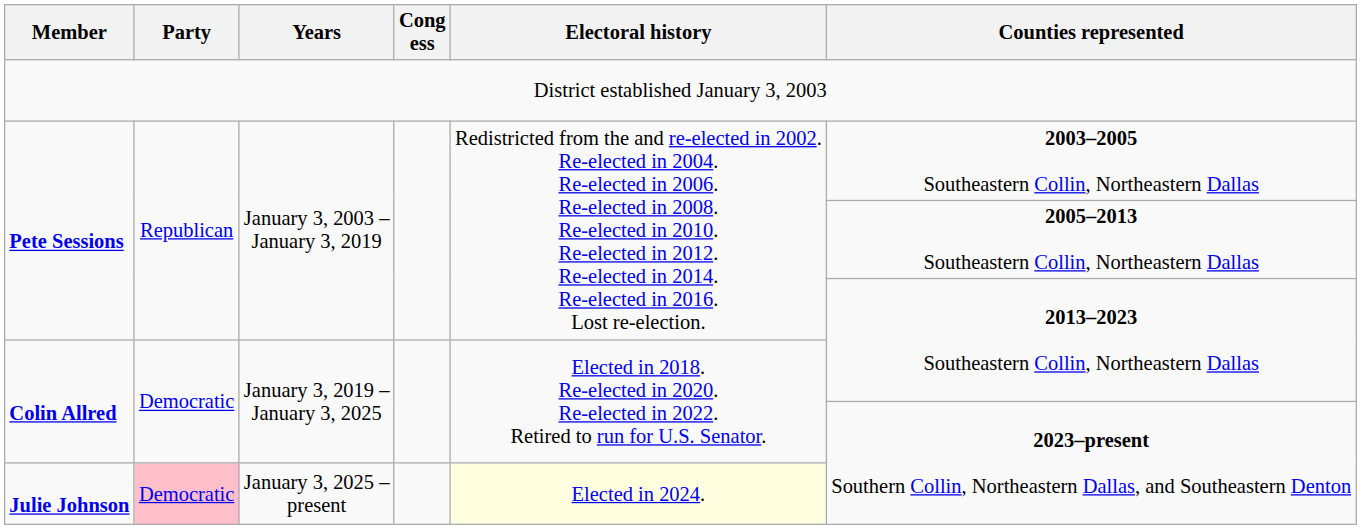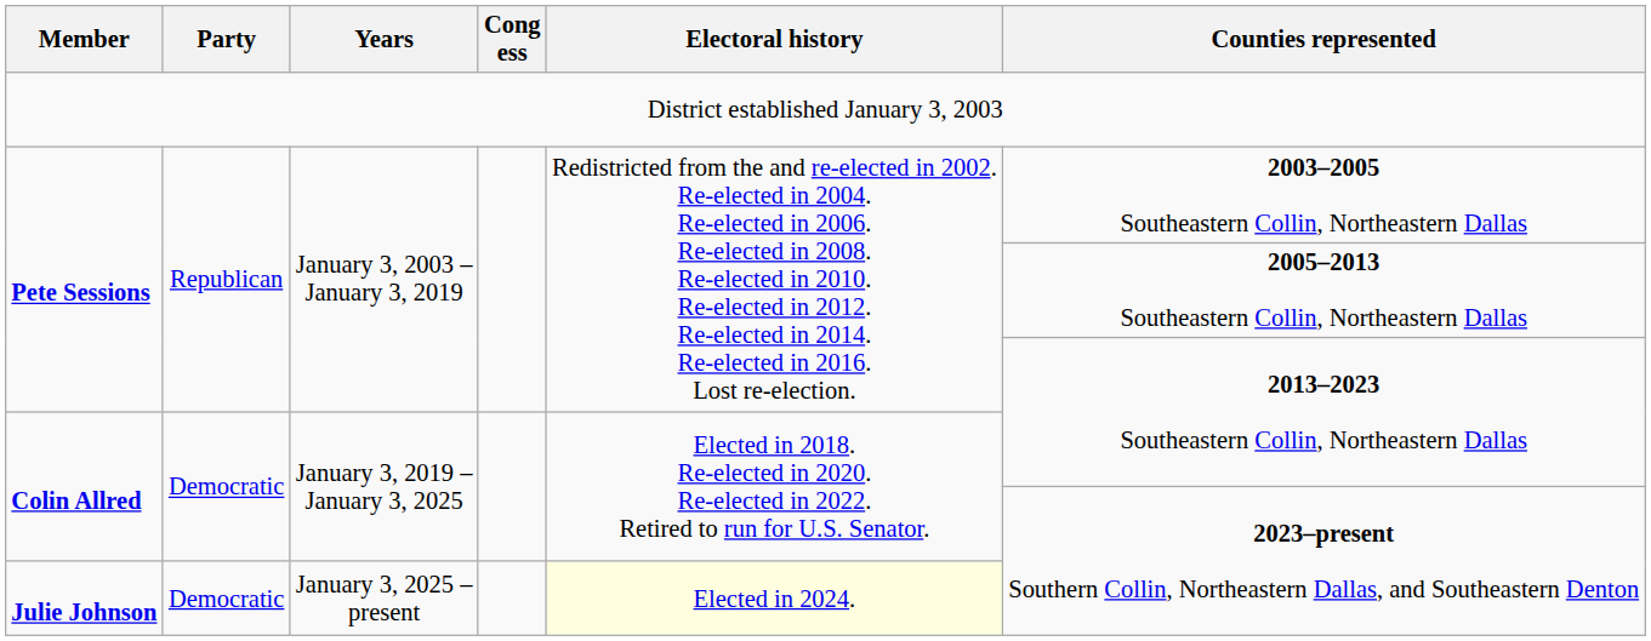Julie Johnson | Party: pink background -> no background
